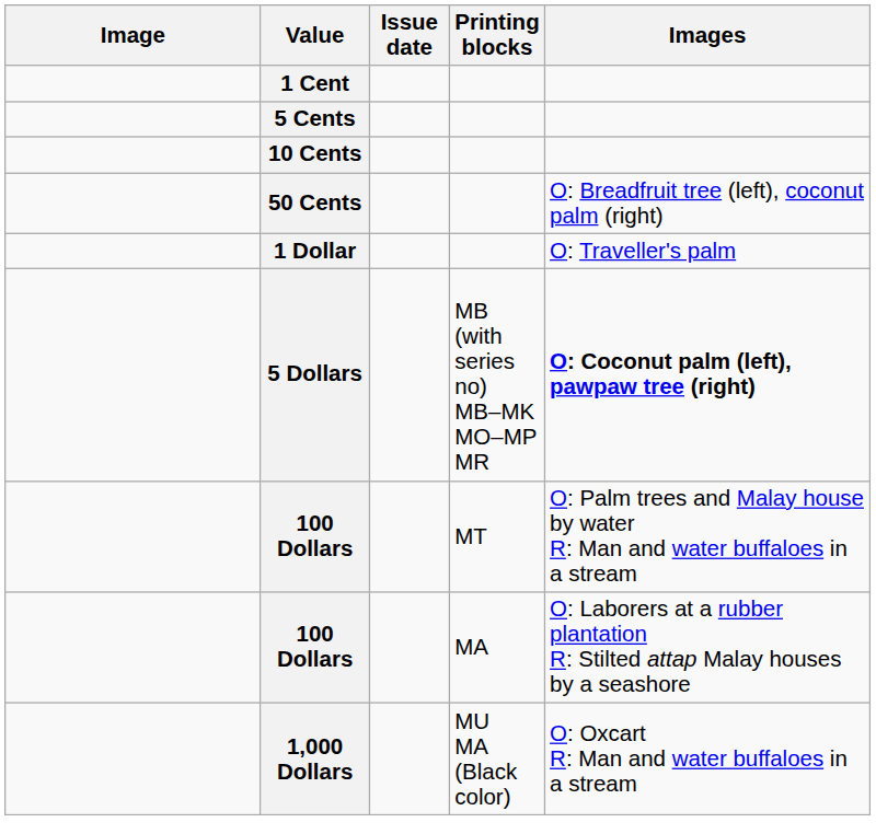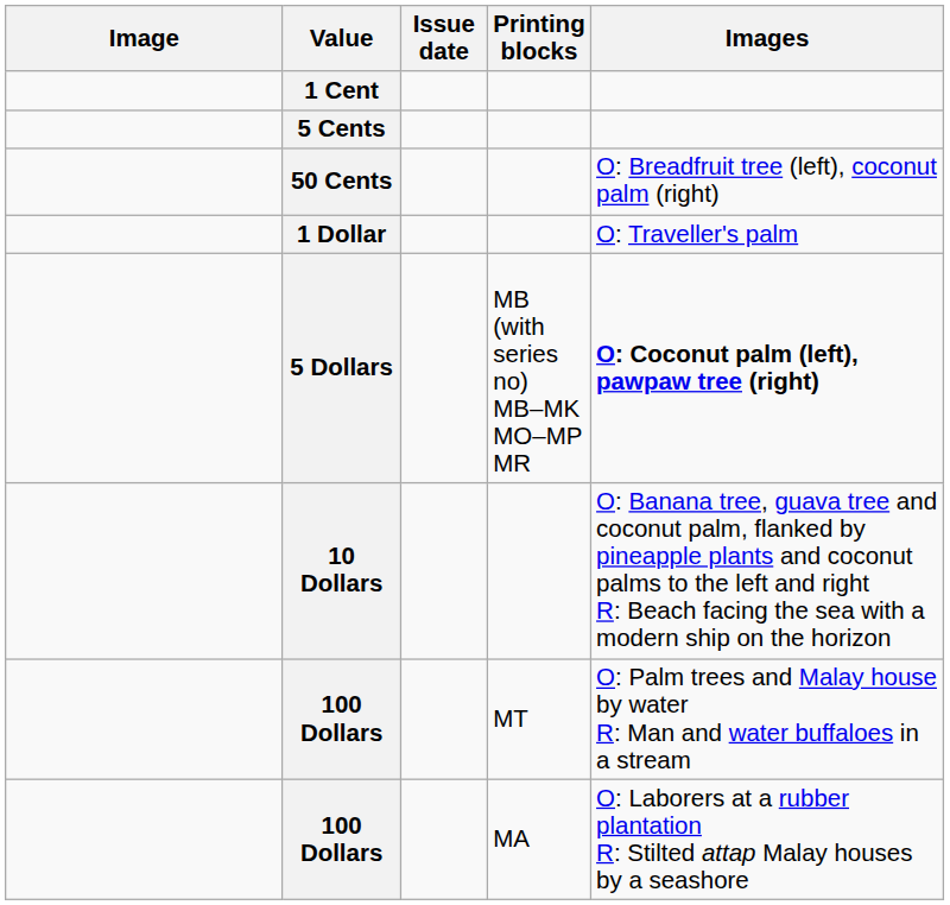- row: 10 Cents
+ row: 10 Dollars | O: Banana tree, guava tree and coconut palm, flanked by pineapple plants and coconut palms to the left and right R: Beach facing the sea with a modern ship on the horizon
- row: 1,000 Dollars | MU MA (Black color) | O: Oxcart R: Man and water buffaloes in a stream
